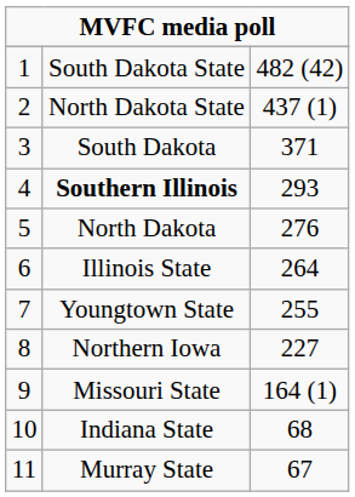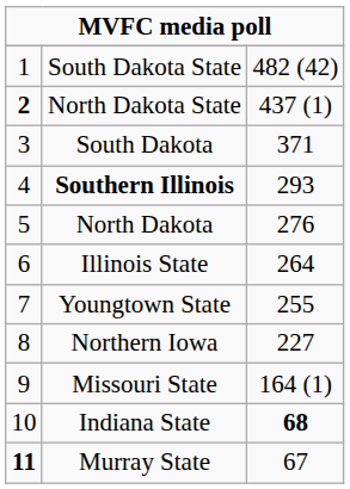North Dakota State | column 1: normal -> bold
Indiana State | column 3: normal -> bold
Murray State | column 1: normal -> bold
